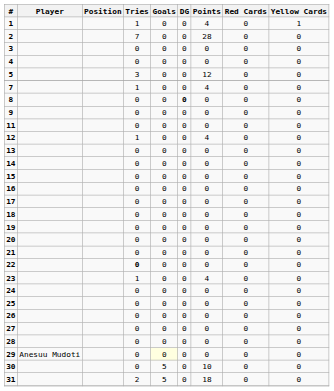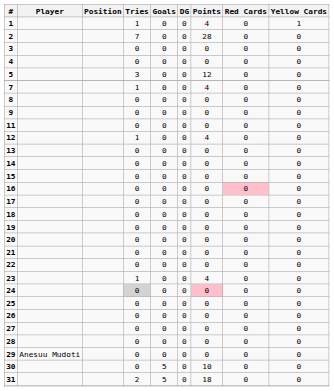8 | DG: bold -> normal
16 | Red Cards: no background -> pink background
22 | Tries: bold -> normal
24 | Tries: no background -> lightgrey background
24 | Points: no background -> pink background
29 | Goals: lightyellow background -> no background
